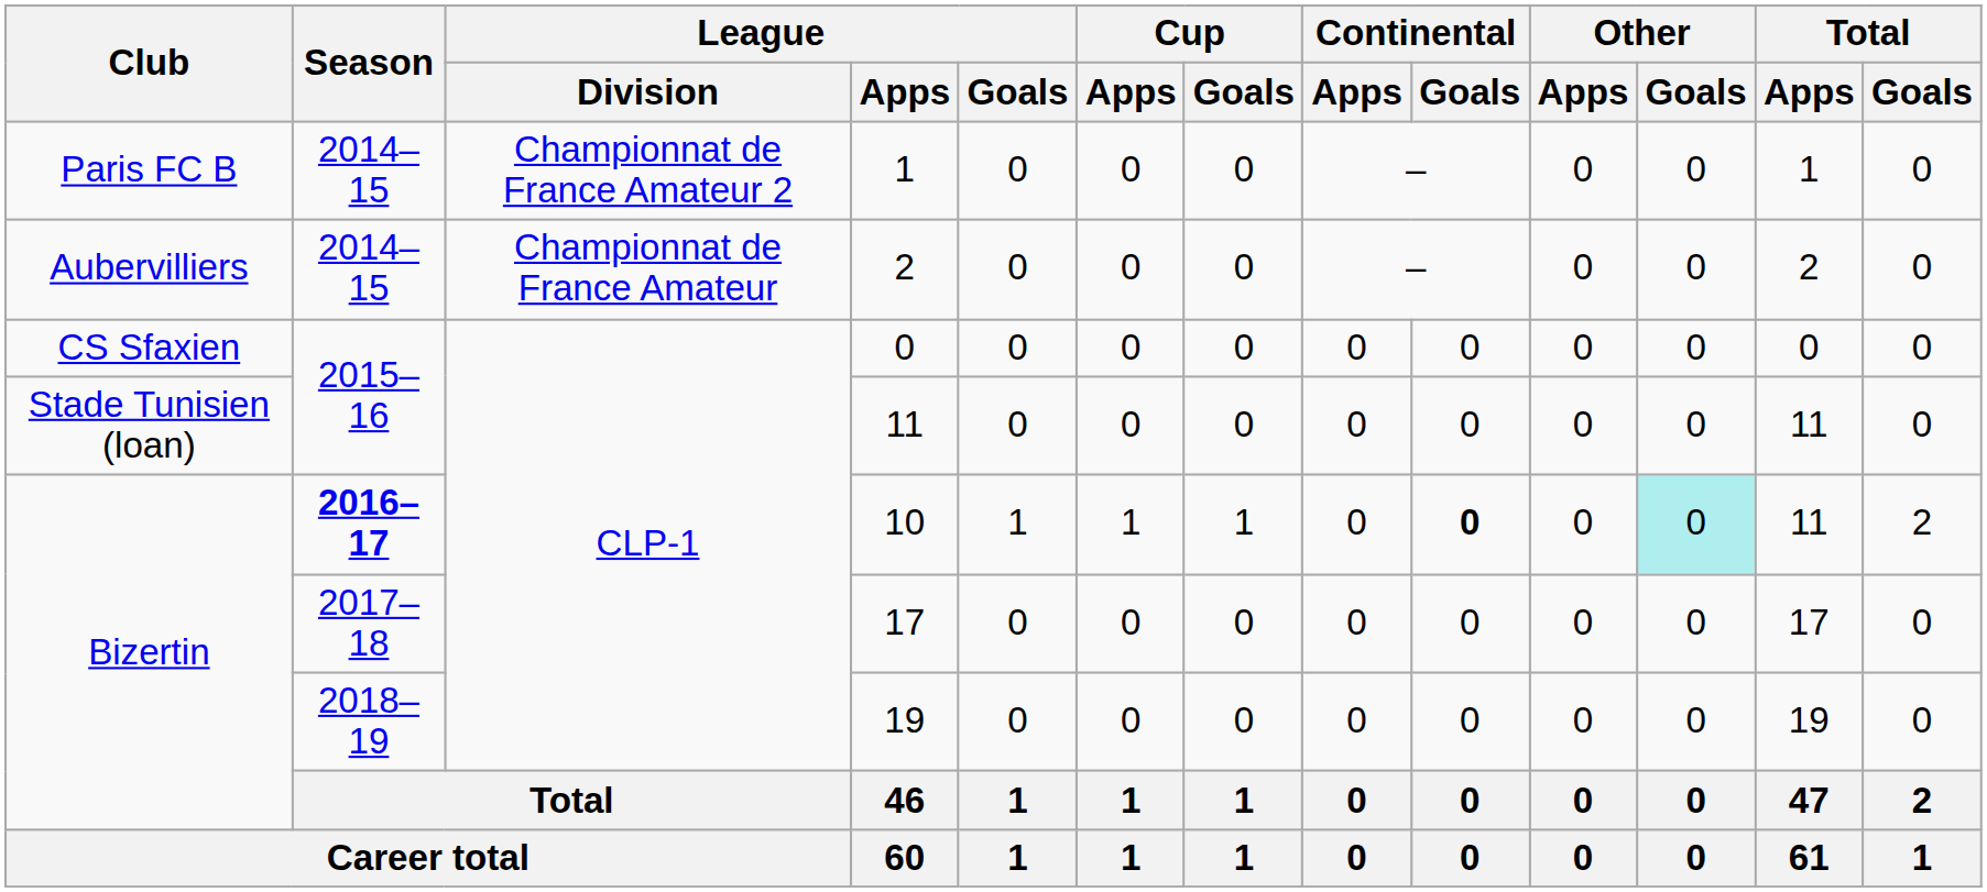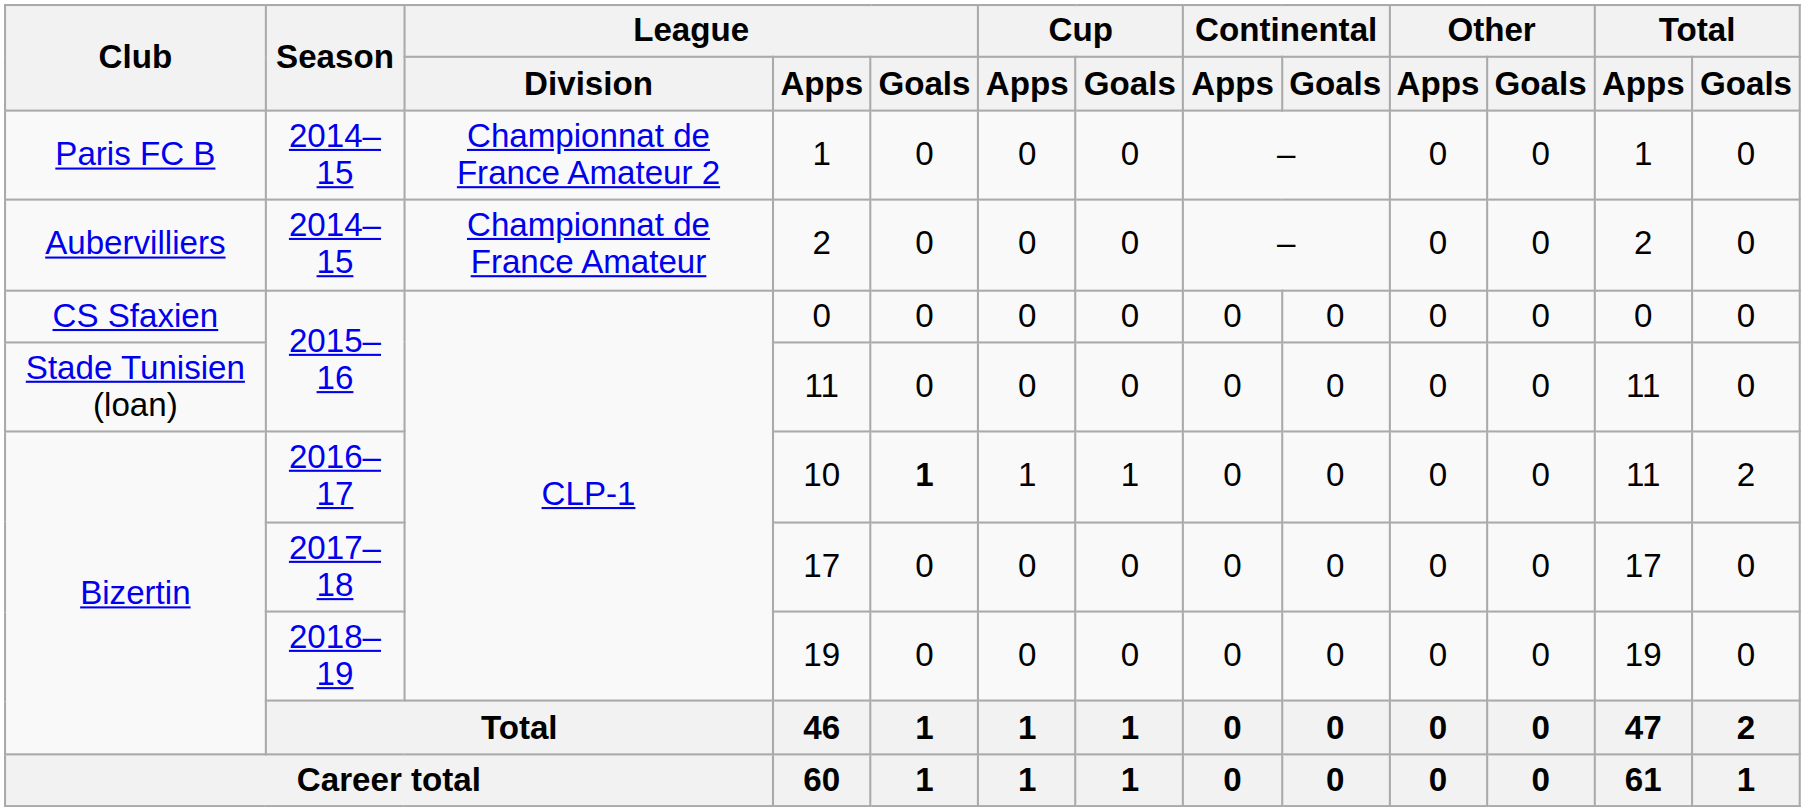10 | Season: bold -> normal
10 | League / Goals: normal -> bold
10 | Continental / Goals: bold -> normal
10 | Other / Goals: paleturquoise background -> no background
